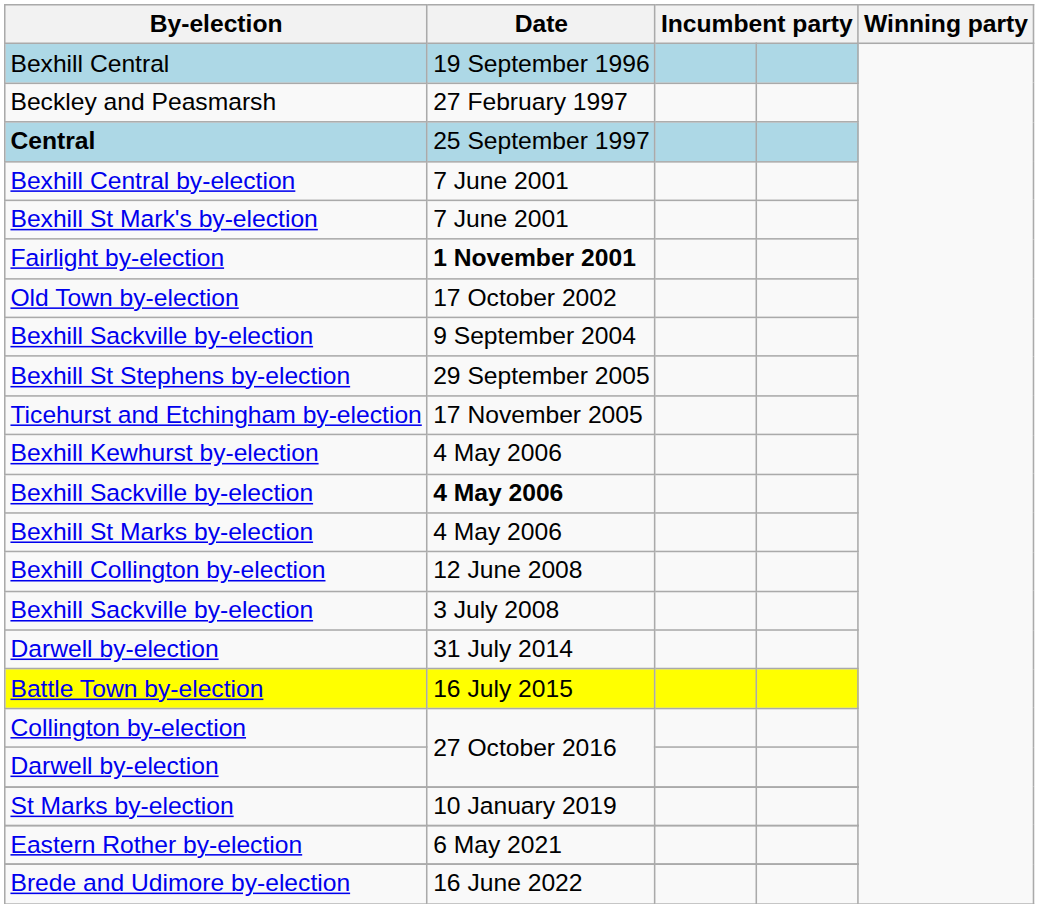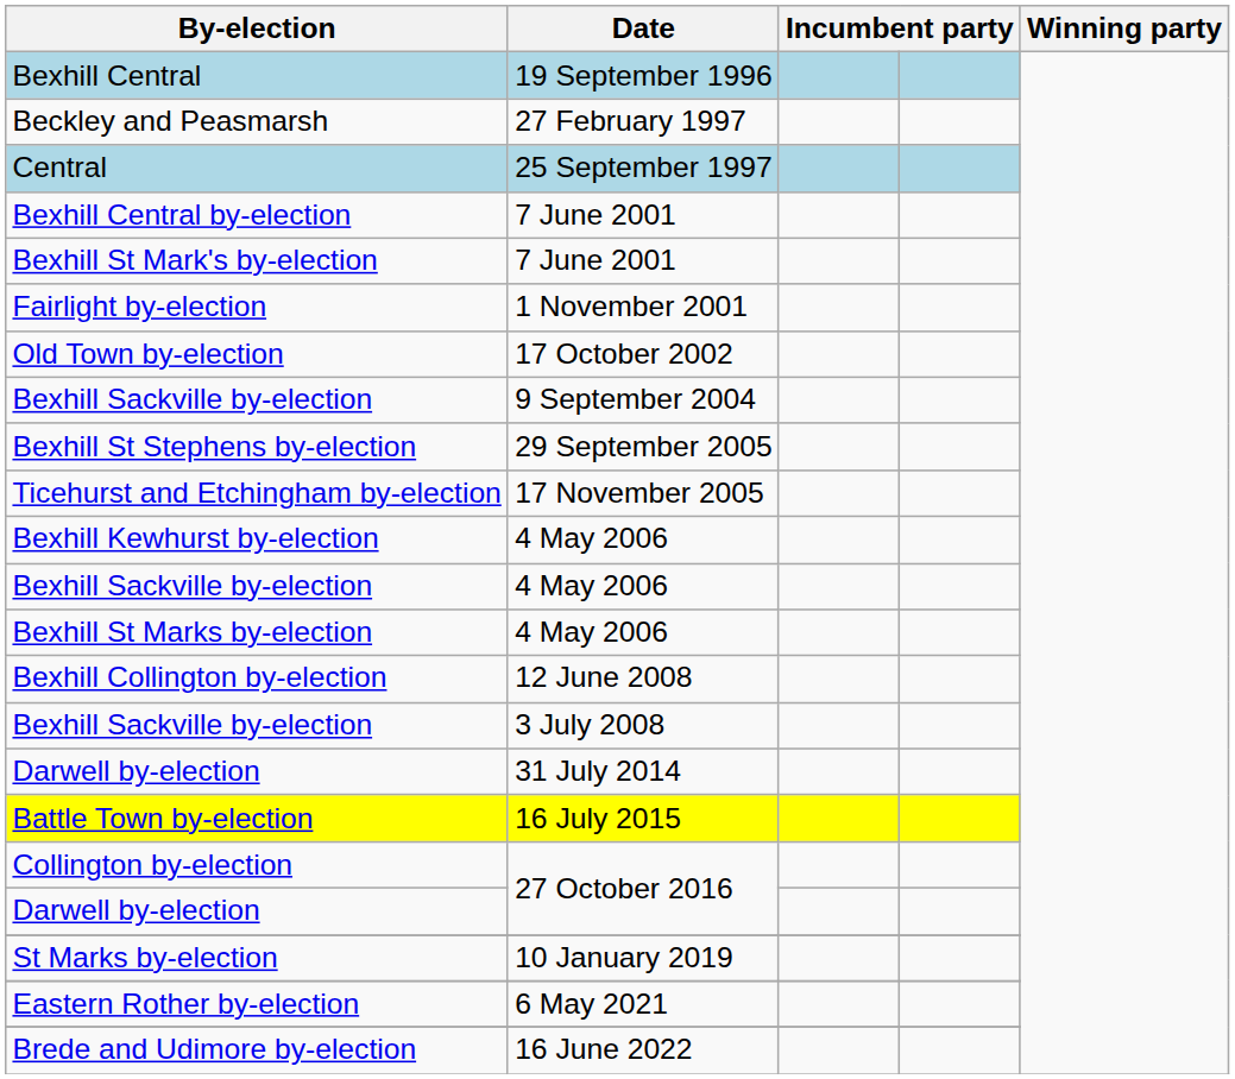Central | By-election: bold -> normal
Fairlight by-election | Date: bold -> normal
Bexhill Sackville by-election / 4 May 2006 | Date: bold -> normal
